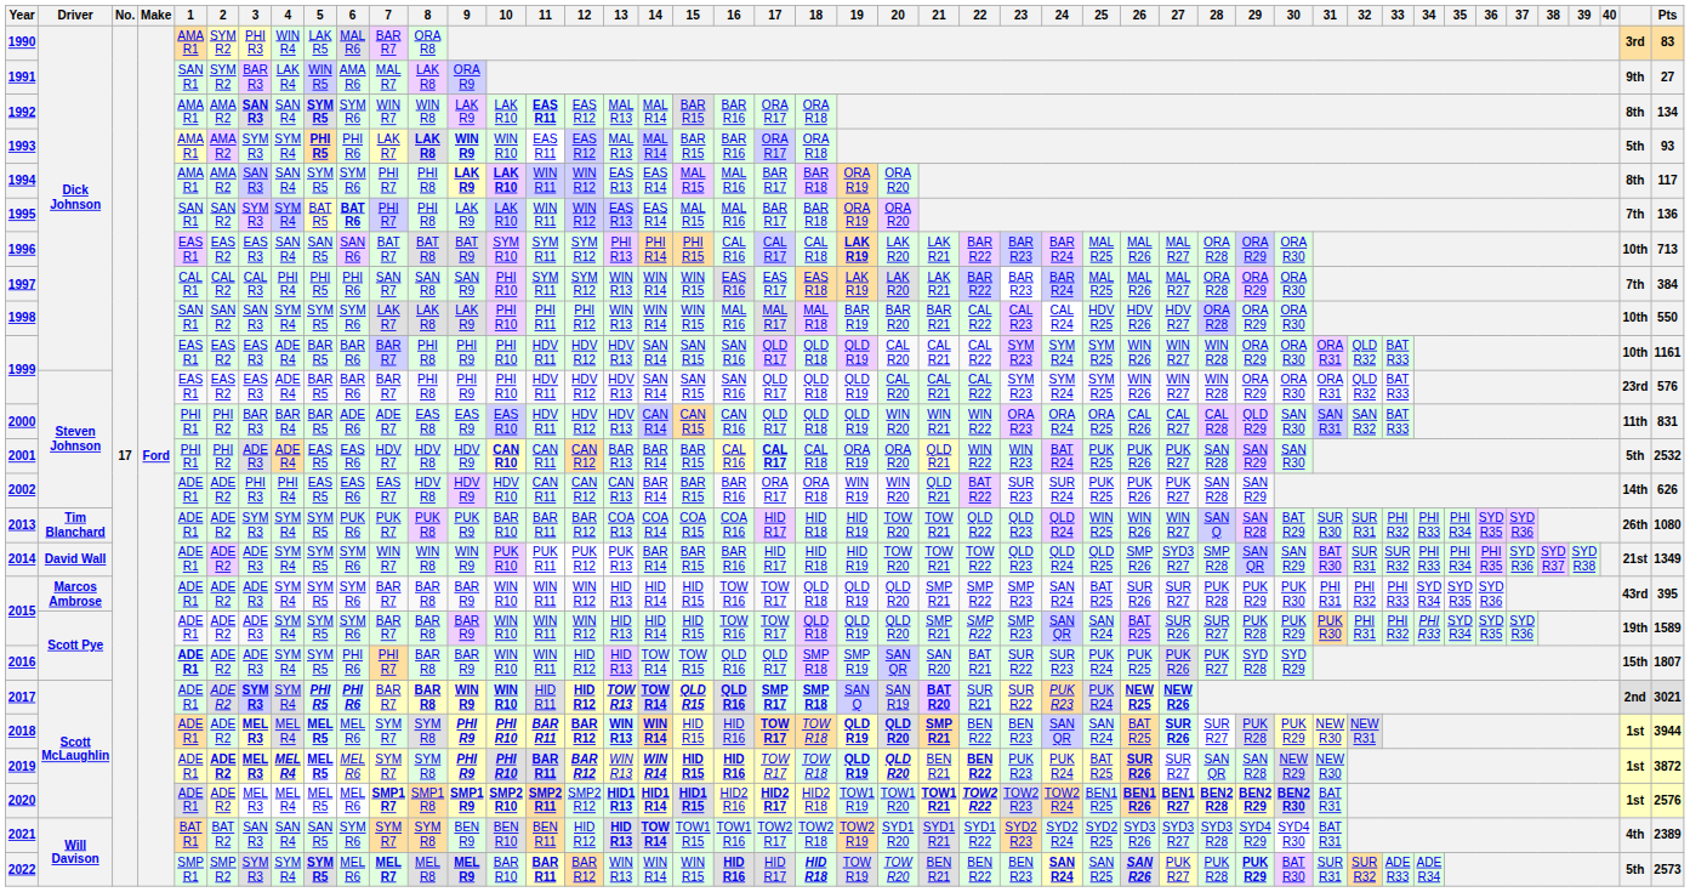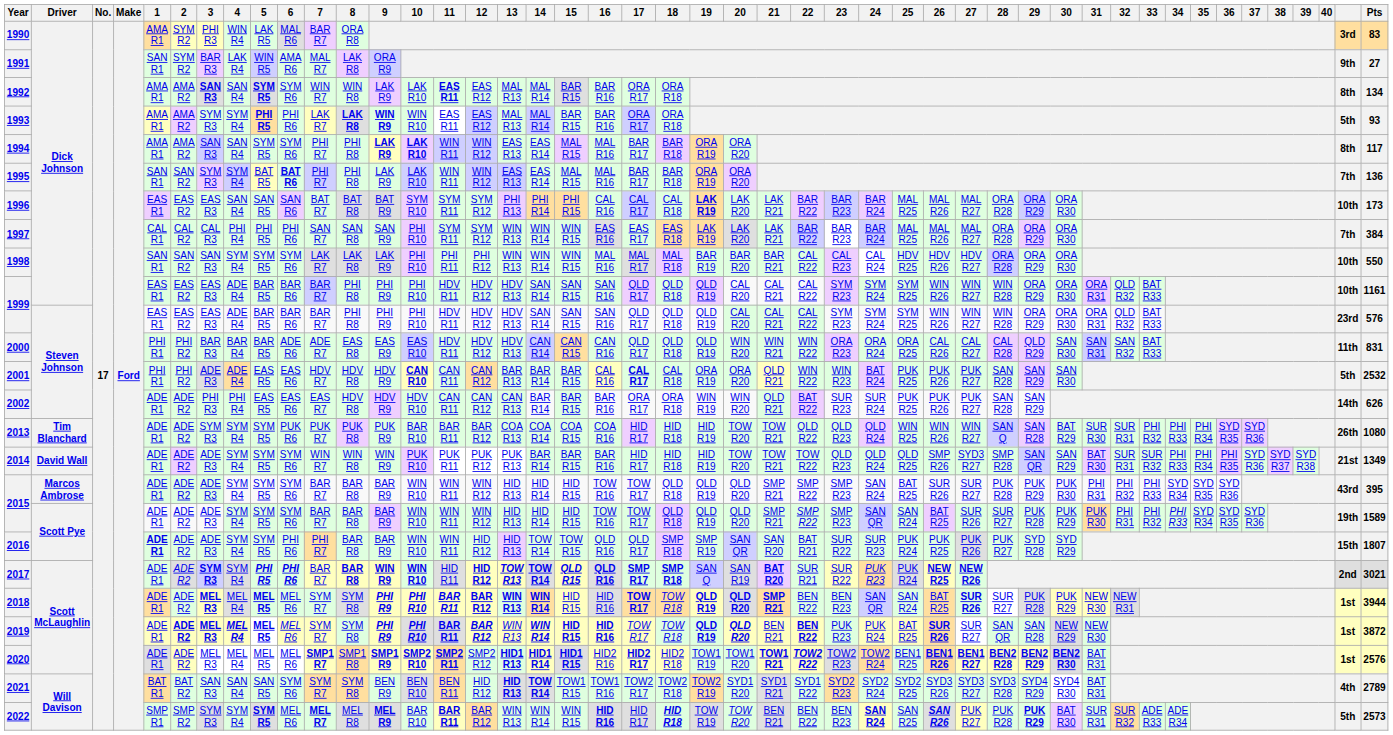1996 | Pts: 713 -> 173
2021 | Pts: 2389 -> 2789
